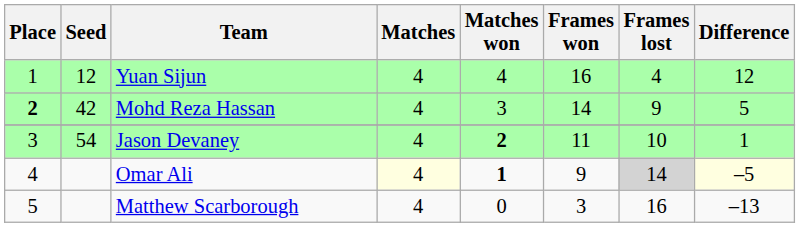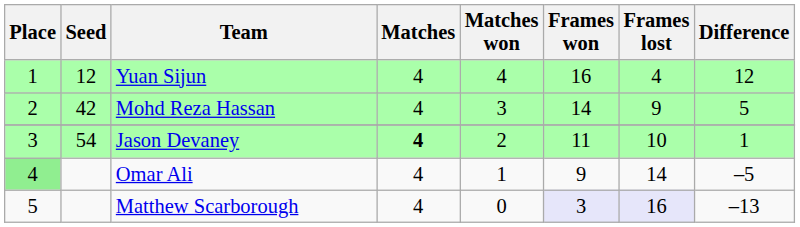Mohd Reza Hassan | Place: bold -> normal
Jason Devaney | Matches: normal -> bold
Jason Devaney | Matches won: bold -> normal
Omar Ali | Place: no background -> lightgreen background
Omar Ali | Matches: lightyellow background -> no background
Omar Ali | Matches won: bold -> normal
Omar Ali | Frames lost: lightgrey background -> no background
Omar Ali | Difference: lightyellow background -> no background
Matthew Scarborough | Frames won: no background -> lavender background
Matthew Scarborough | Frames lost: no background -> lavender background
